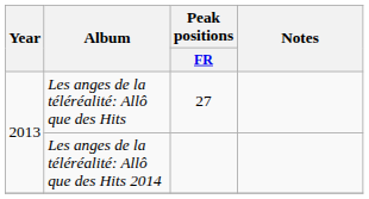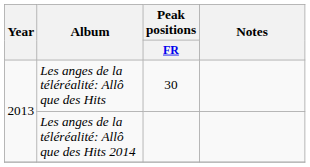Les anges de la téléréalité: Allô que des Hits | Peak positions / FR: 27 -> 30
